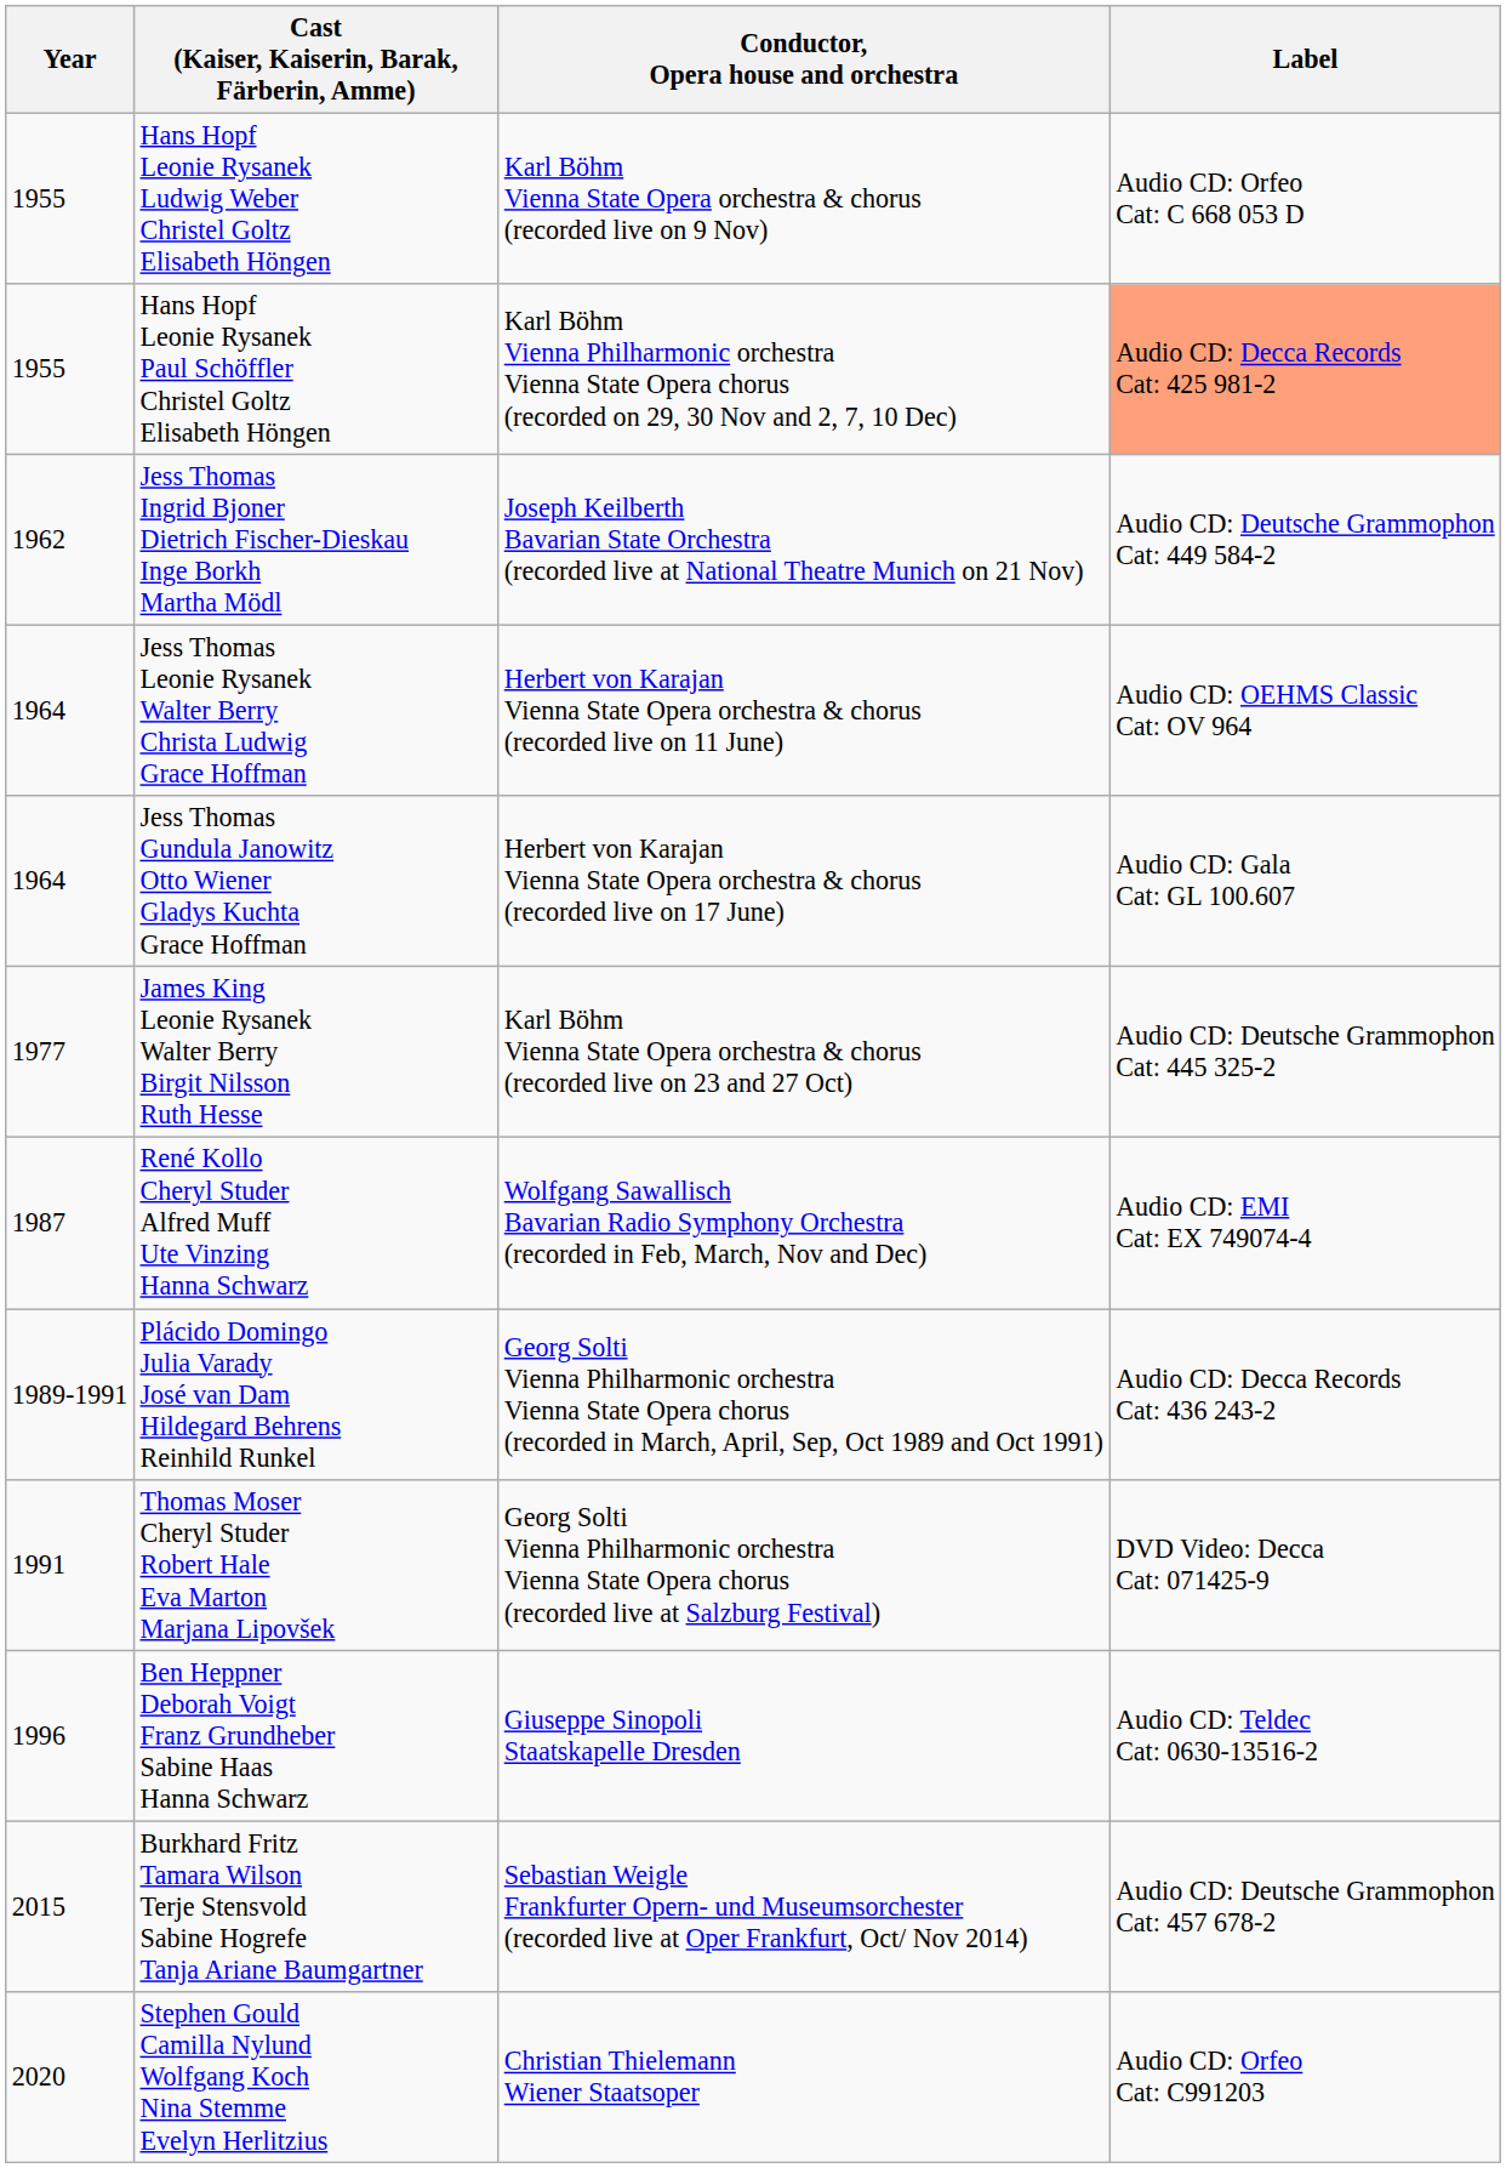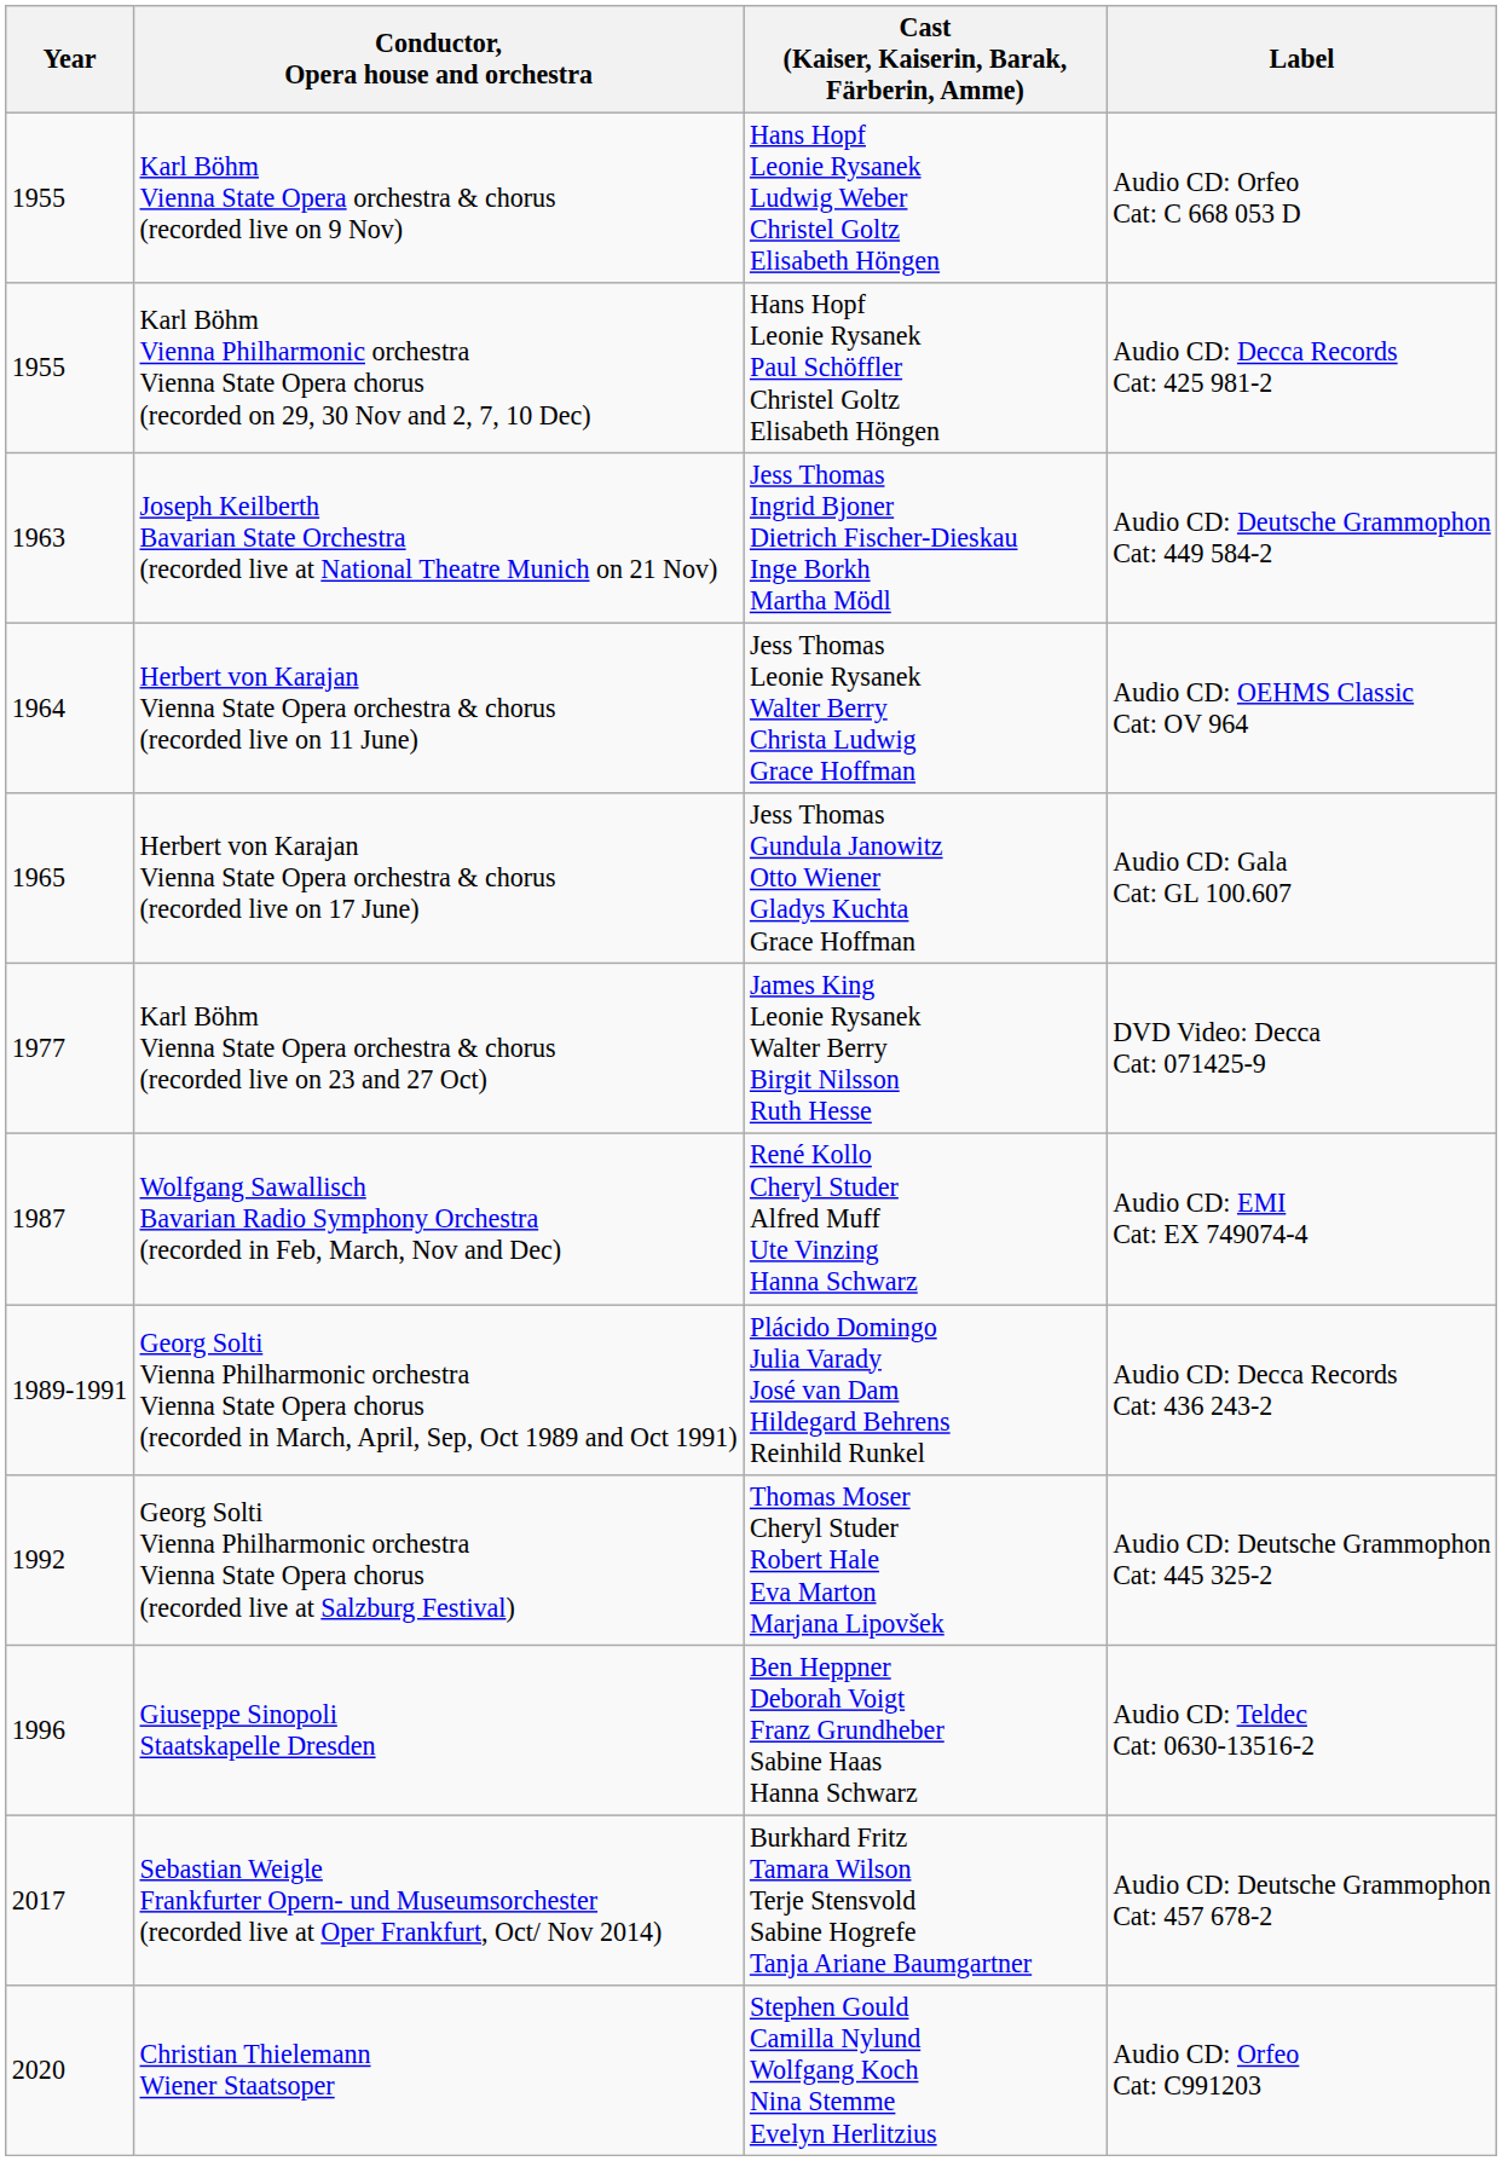columns swapped: Cast (Kaiser, Kaiserin, Barak, Färberin, Amme) <-> Conductor, Opera house and orchestra
row 3 | Label: lightsalmon background -> no background
row 4 | Year: 1962 -> 1963
row 6 | Year: 1964 -> 1965
row 7 | Label: Audio CD: Deutsche Grammophon Cat: 445 325-2 -> DVD Video: Decca Cat: 071425-9
row 10 | Year: 1991 -> 1992
row 10 | Label: DVD Video: Decca Cat: 071425-9 -> Audio CD: Deutsche Grammophon Cat: 445 325-2
row 12 | Year: 2015 -> 2017
